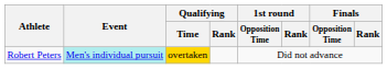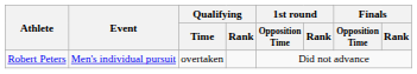Robert Peters | Event: paleturquoise background -> no background
Robert Peters | Qualifying / Time: gold background -> no background
